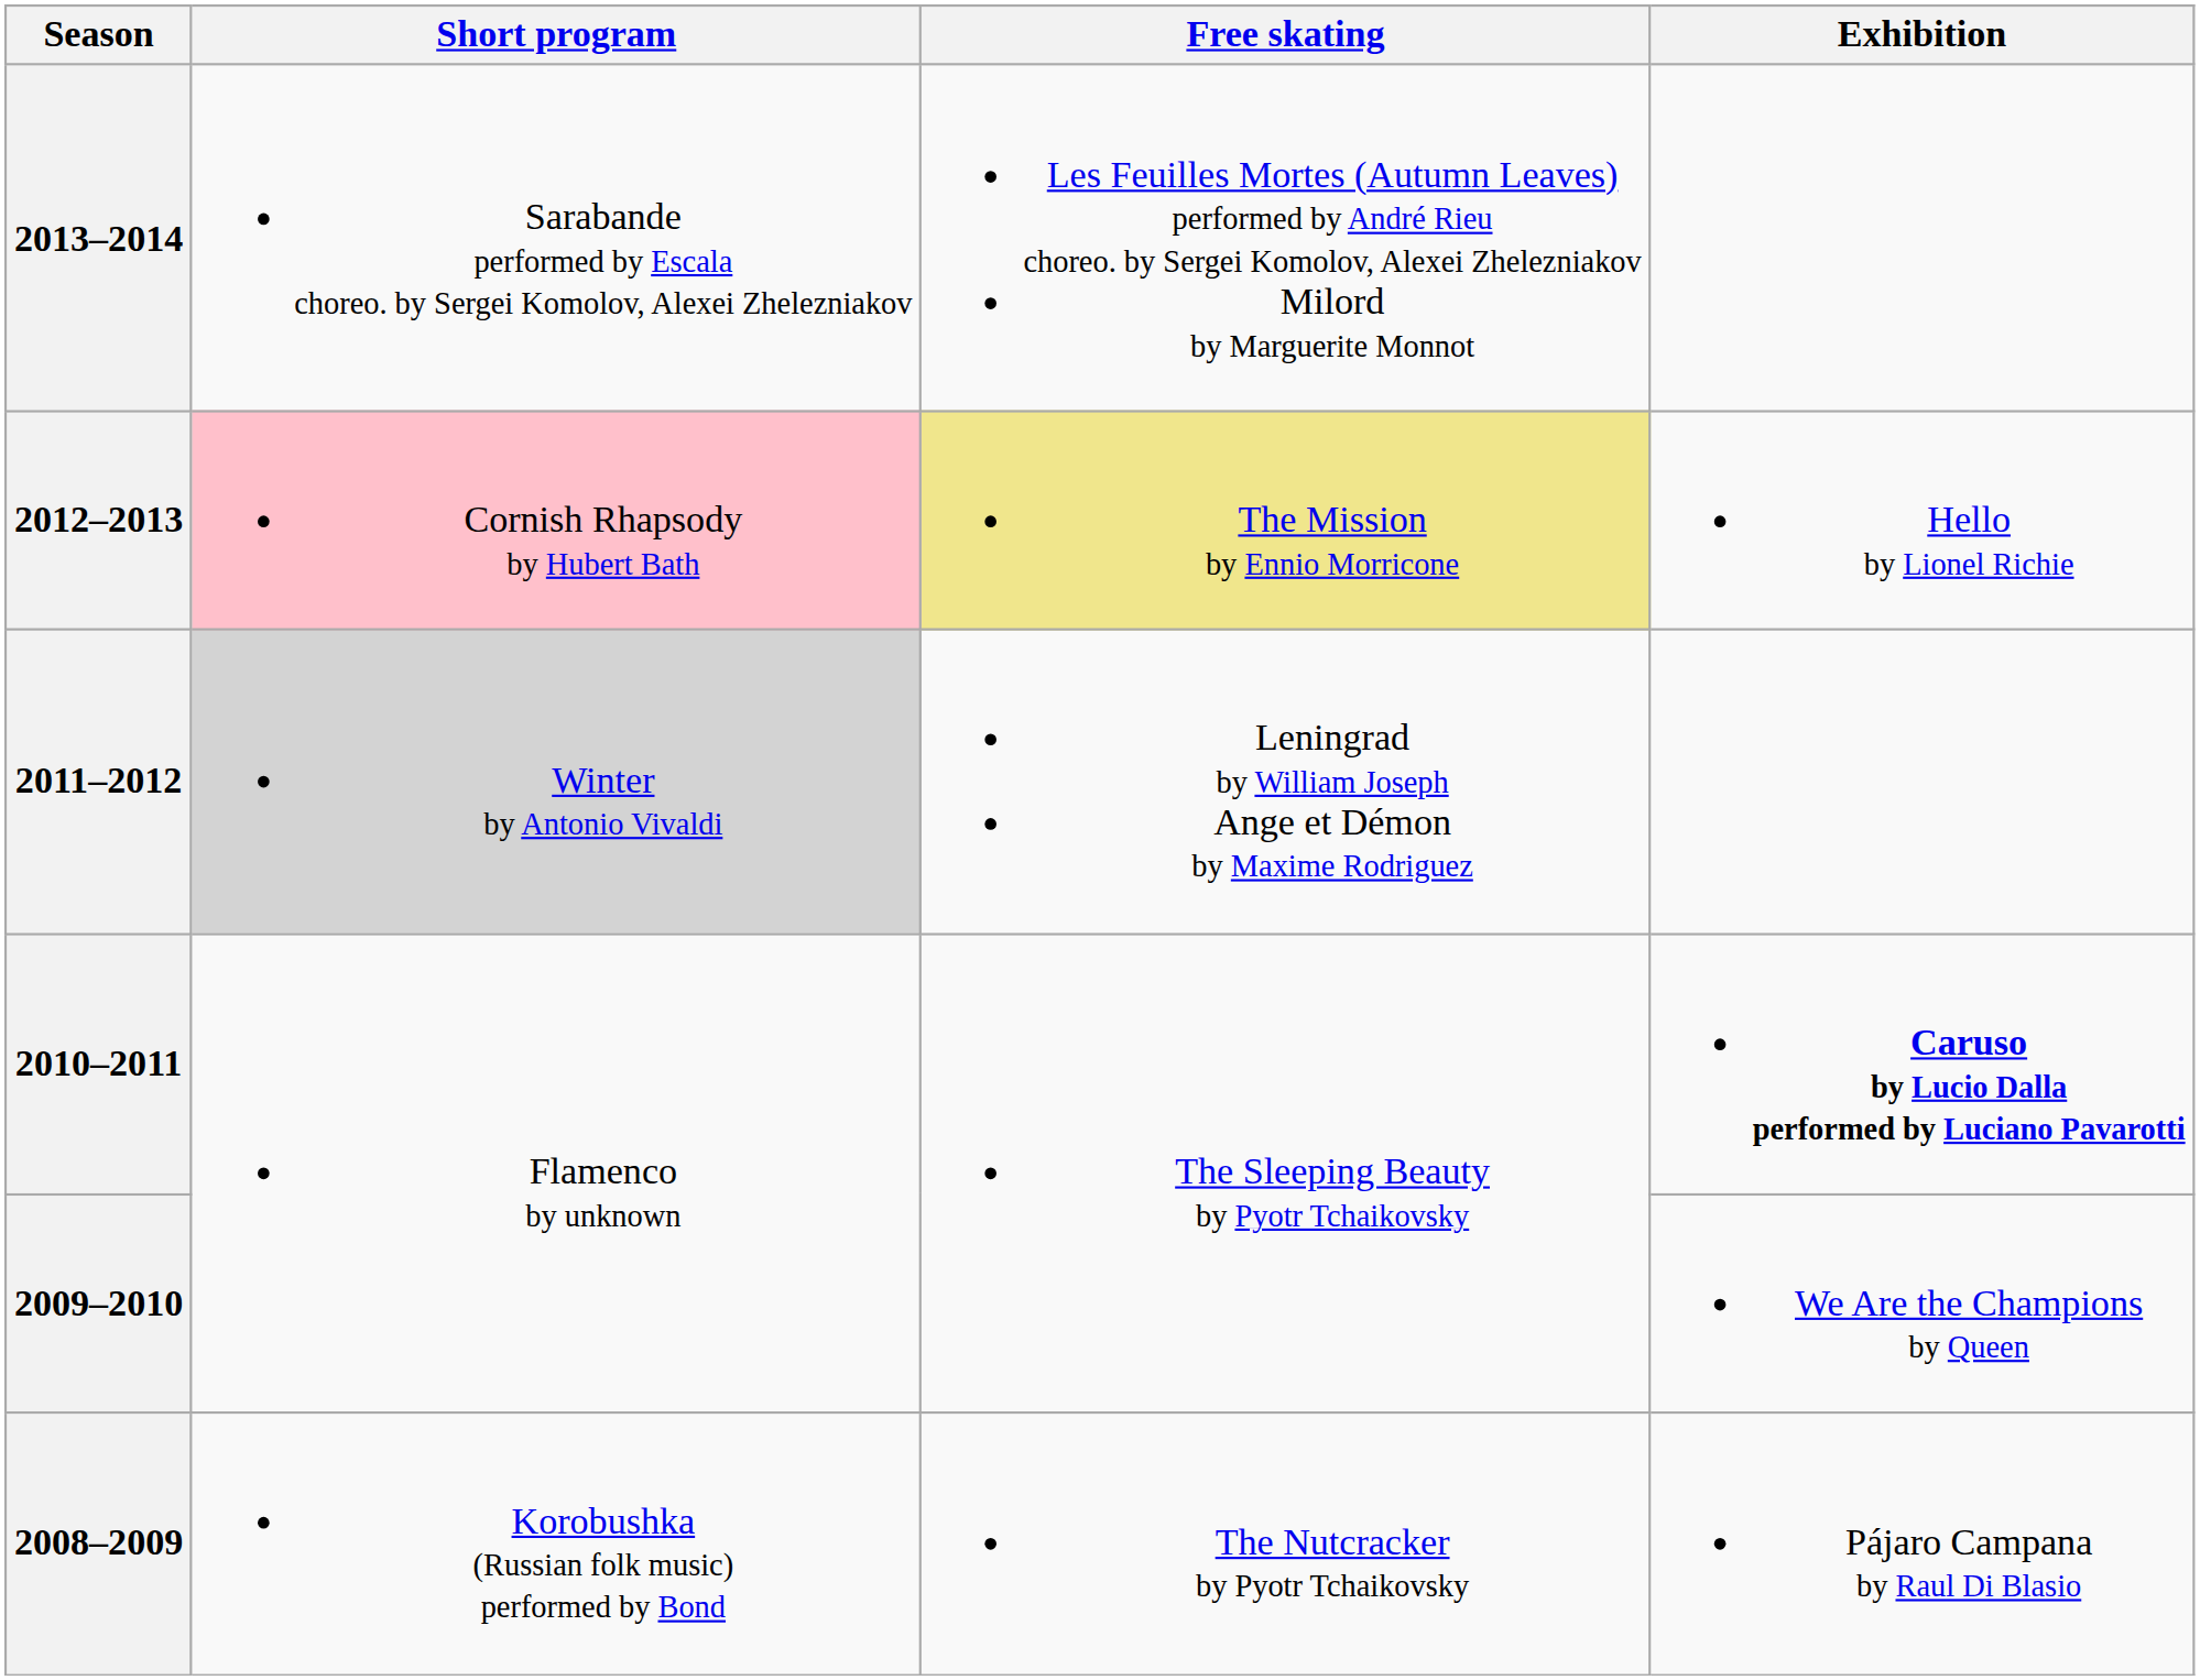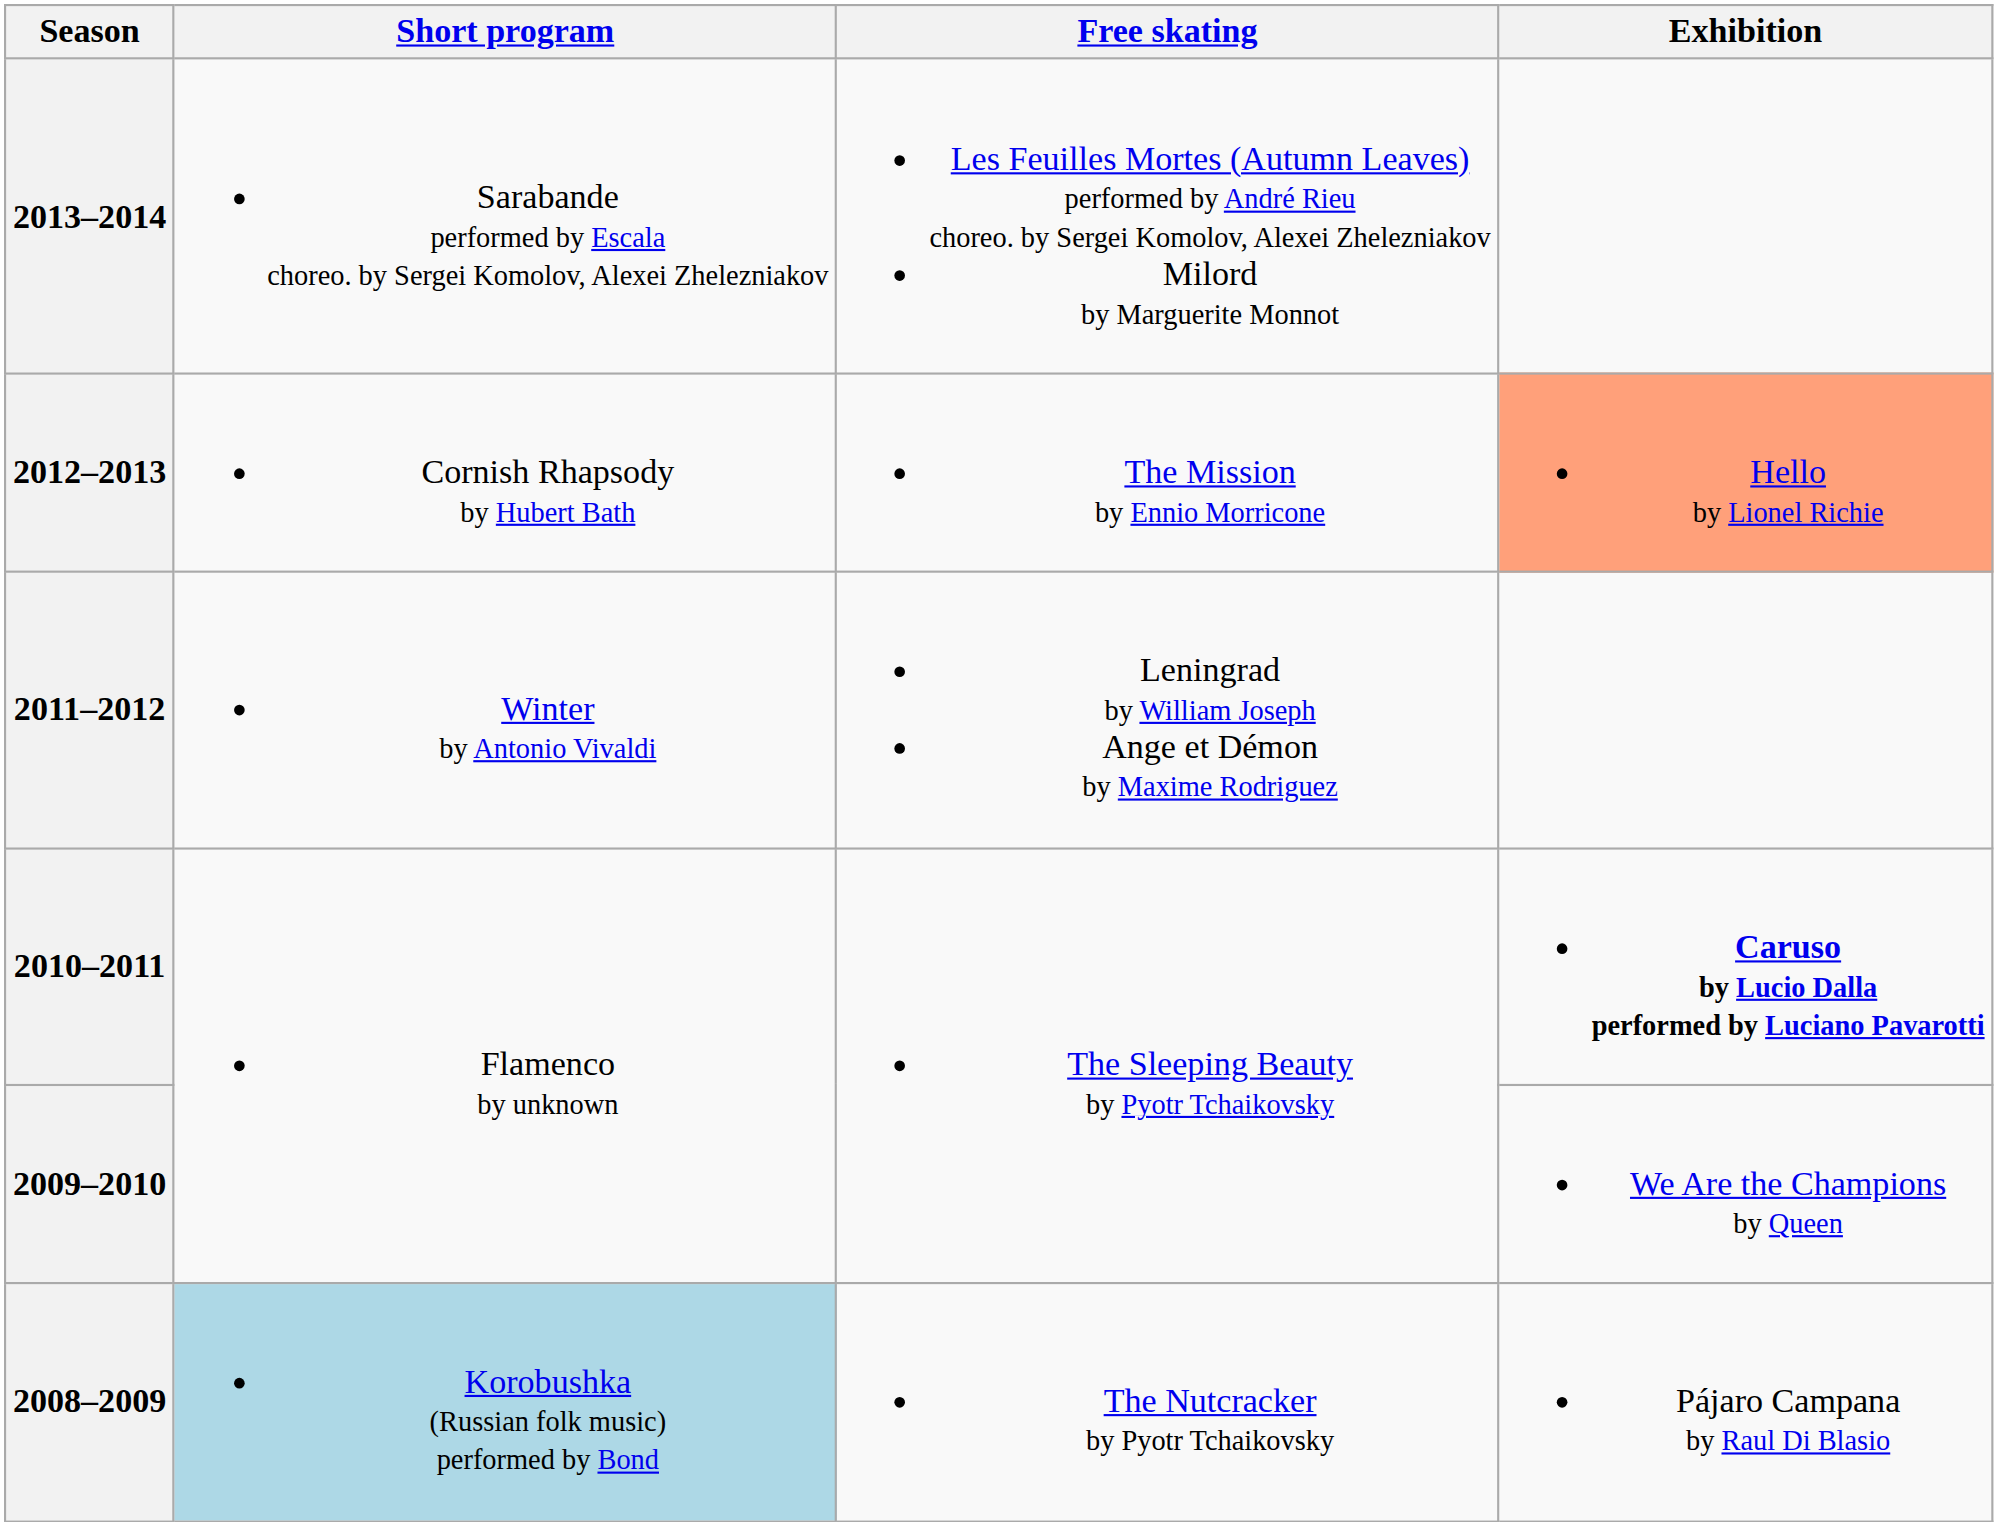2012–2013 | Short program: pink background -> no background
2012–2013 | Free skating: khaki background -> no background
2012–2013 | Exhibition: no background -> lightsalmon background
2011–2012 | Short program: lightgrey background -> no background
2008–2009 | Short program: no background -> lightblue background
